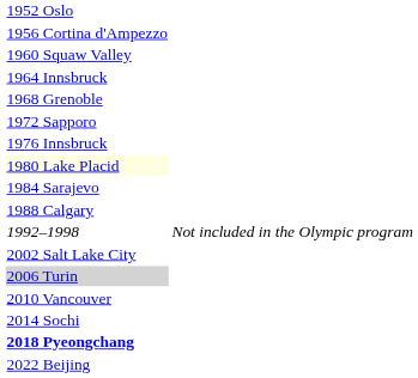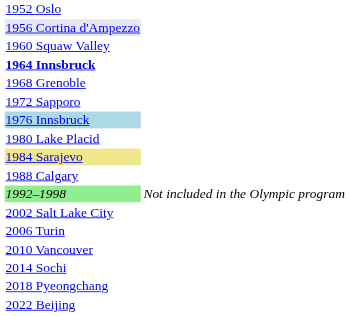1956 Cortina d'Ampezzo | column 1: no background -> lavender background
1964 Innsbruck | column 1: normal -> bold
1976 Innsbruck | column 1: no background -> lightblue background
1980 Lake Placid | column 1: lightyellow background -> no background
1984 Sarajevo | column 1: no background -> khaki background
1992–1998 | column 1: no background -> lightgreen background
2006 Turin | column 1: lightgrey background -> no background
2018 Pyeongchang | column 1: bold -> normal
